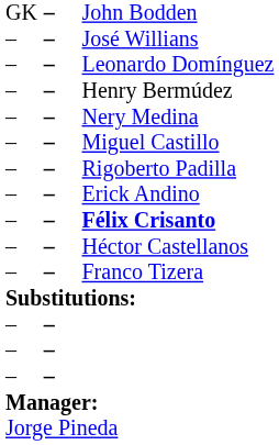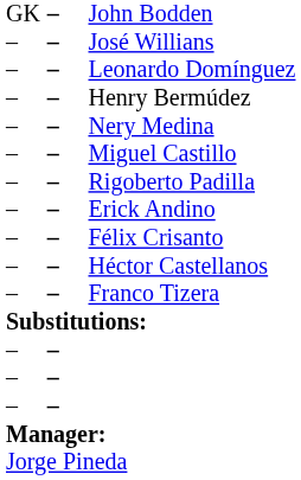Félix Crisanto | column 3: bold -> normal
